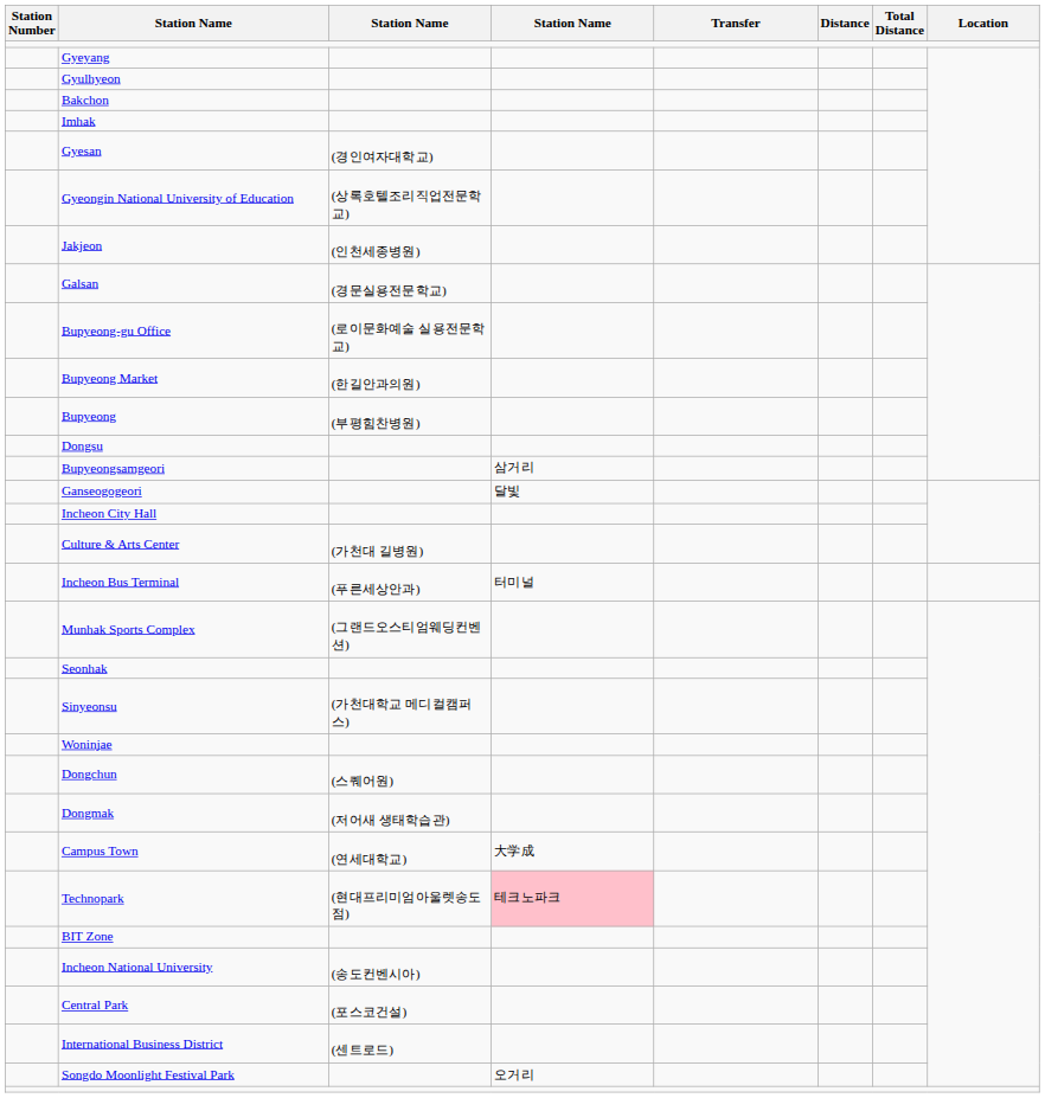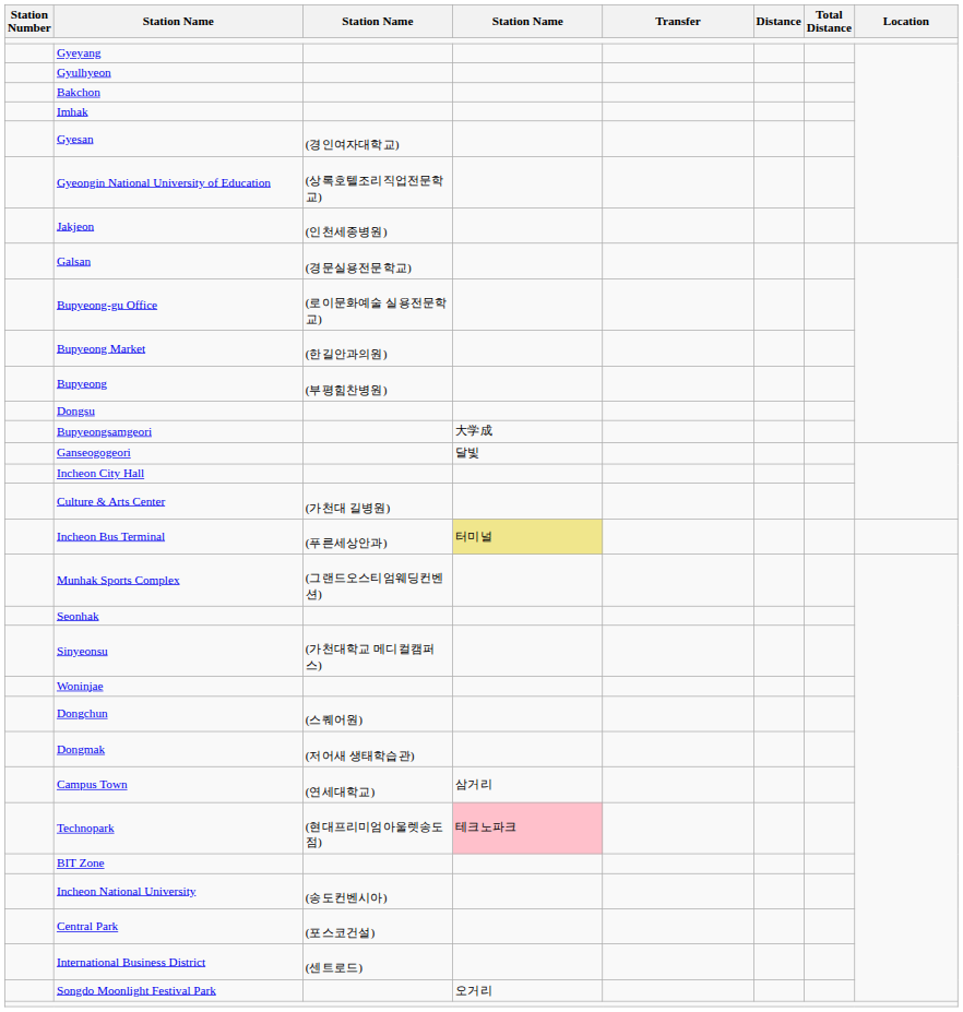Bupyeongsamgeori | column 4: 삼거리 -> 大学成
Incheon Bus Terminal | column 4: no background -> khaki background
Campus Town | column 4: 大学成 -> 삼거리
